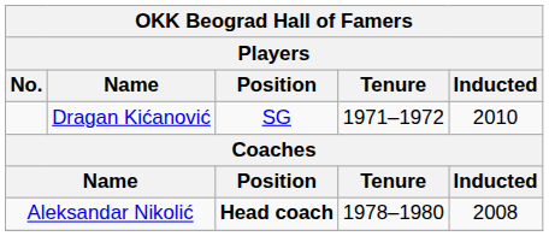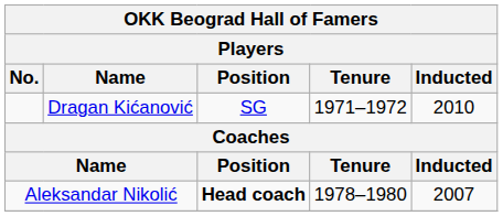Aleksandar Nikolić | Inducted: 2008 -> 2007
